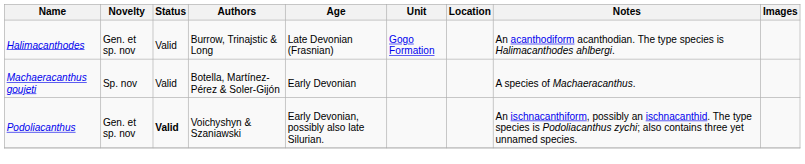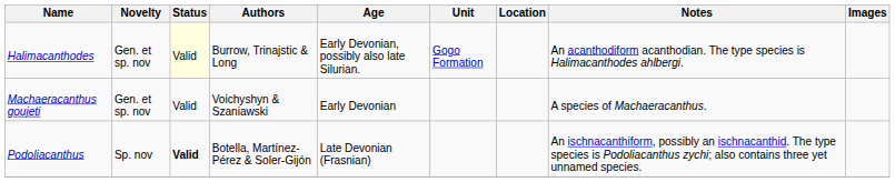Halimacanthodes | Status: no background -> lightyellow background
Halimacanthodes | Age: Late Devonian (Frasnian) -> Early Devonian, possibly also late Silurian.
Machaeracanthus goujeti | Novelty: Sp. nov -> Gen. et sp. nov
Machaeracanthus goujeti | Authors: Botella, Martínez-Pérez & Soler-Gijón -> Voichyshyn & Szaniawski
Podoliacanthus | Novelty: Gen. et sp. nov -> Sp. nov
Podoliacanthus | Authors: Voichyshyn & Szaniawski -> Botella, Martínez-Pérez & Soler-Gijón
Podoliacanthus | Age: Early Devonian, possibly also late Silurian. -> Late Devonian (Frasnian)
